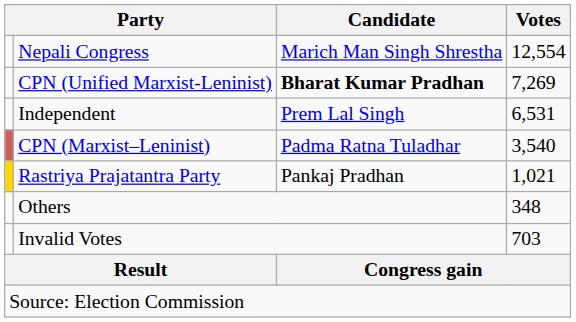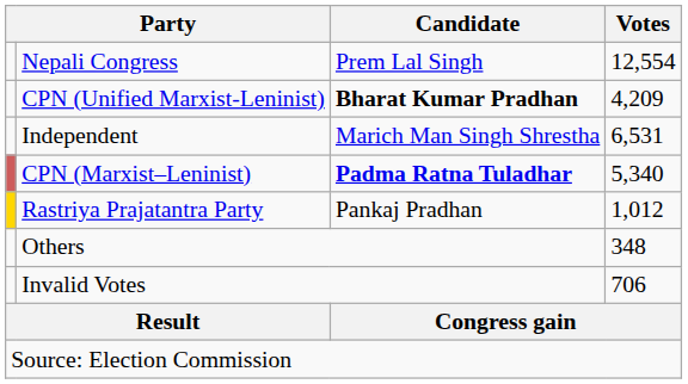Nepali Congress | Candidate: Marich Man Singh Shrestha -> Prem Lal Singh
CPN (Unified Marxist-Leninist) | Votes: 7,269 -> 4,209
Independent | Candidate: Prem Lal Singh -> Marich Man Singh Shrestha
CPN (Marxist–Leninist) | Candidate: normal -> bold
CPN (Marxist–Leninist) | Votes: 3,540 -> 5,340
Rastriya Prajatantra Party | Votes: 1,021 -> 1,012
Invalid Votes | Votes: 703 -> 706
